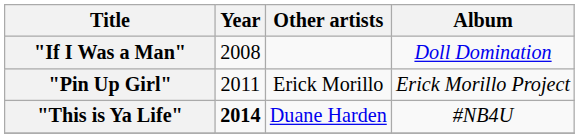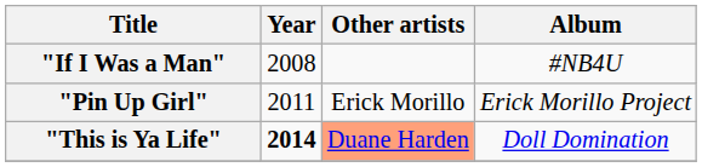"If I Was a Man" | Album: Doll Domination -> #NB4U
"This is Ya Life" | Other artists: no background -> lightsalmon background
"This is Ya Life" | Album: #NB4U -> Doll Domination
